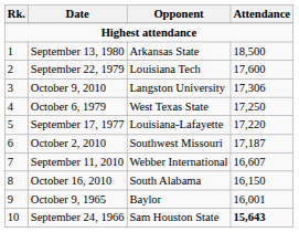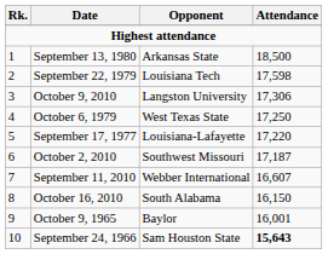September 22, 1979 | Attendance: 17,600 -> 17,598
